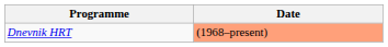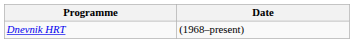Dnevnik HRT | Date: lightsalmon background -> no background
